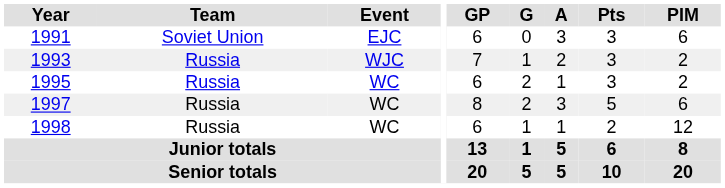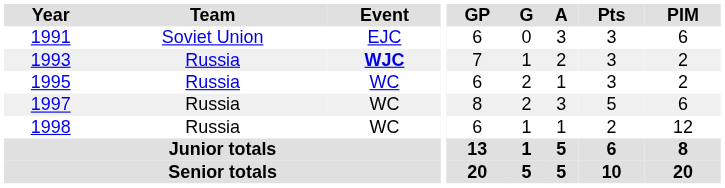1993 | Event: normal -> bold
